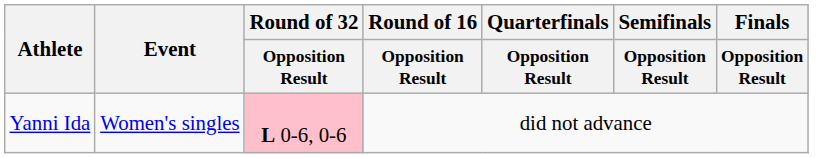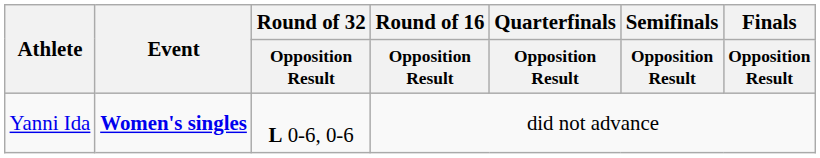Yanni Ida | Event: normal -> bold
Yanni Ida | Round of 32 / Opposition Result: pink background -> no background
